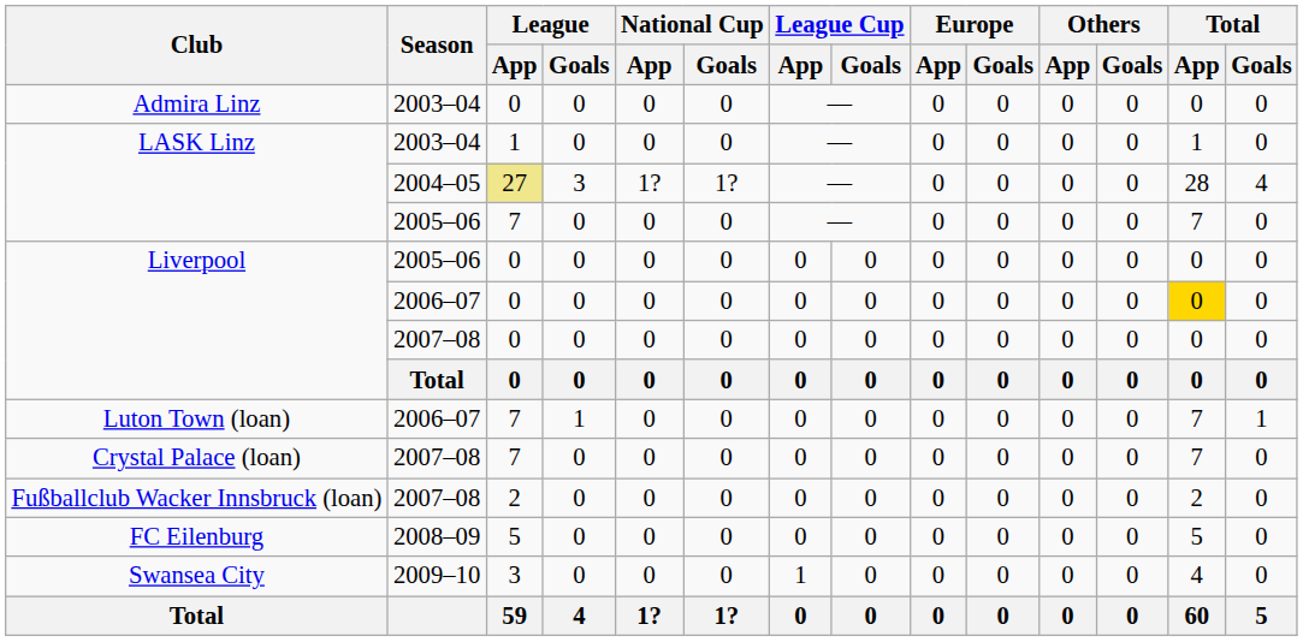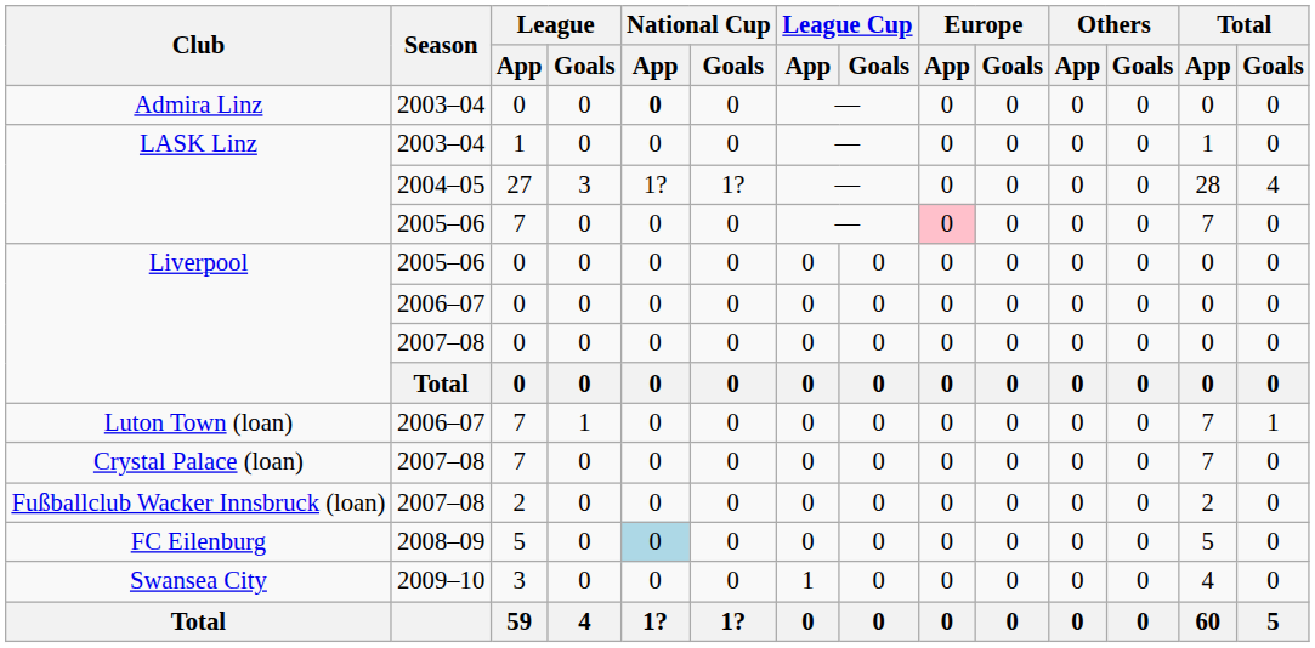Admira Linz | National Cup / App: normal -> bold
LASK Linz / 2004–05 | League / App: khaki background -> no background
LASK Linz / 2005–06 | Europe / App: no background -> pink background
Liverpool / 2006–07 | Total / App: gold background -> no background
FC Eilenburg | National Cup / App: no background -> lightblue background
